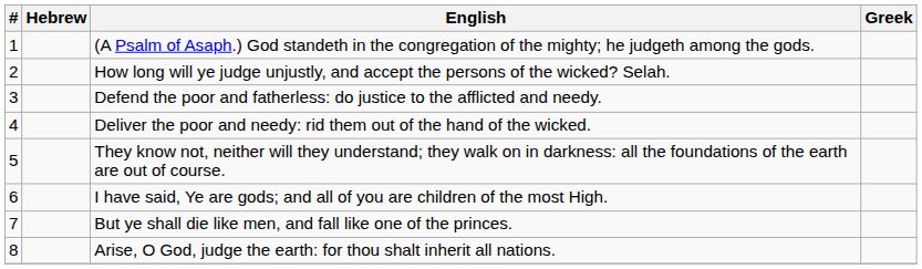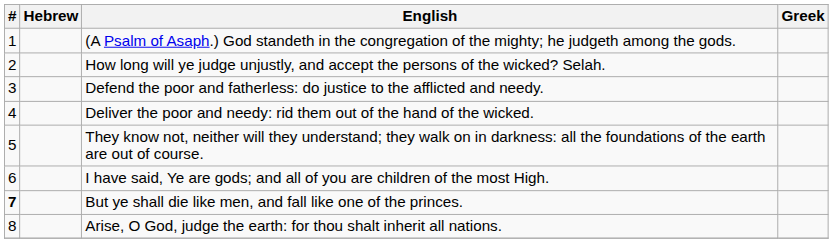But ye shall die like men, and fall like one of the princes. | #: normal -> bold
